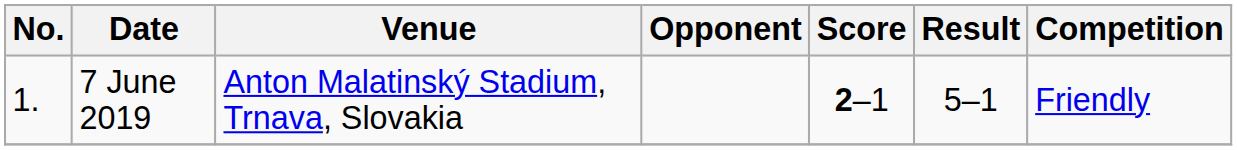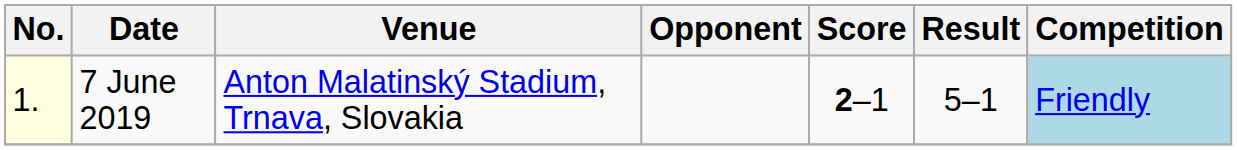7 June 2019 | No.: no background -> lightyellow background
7 June 2019 | Competition: no background -> lightblue background
